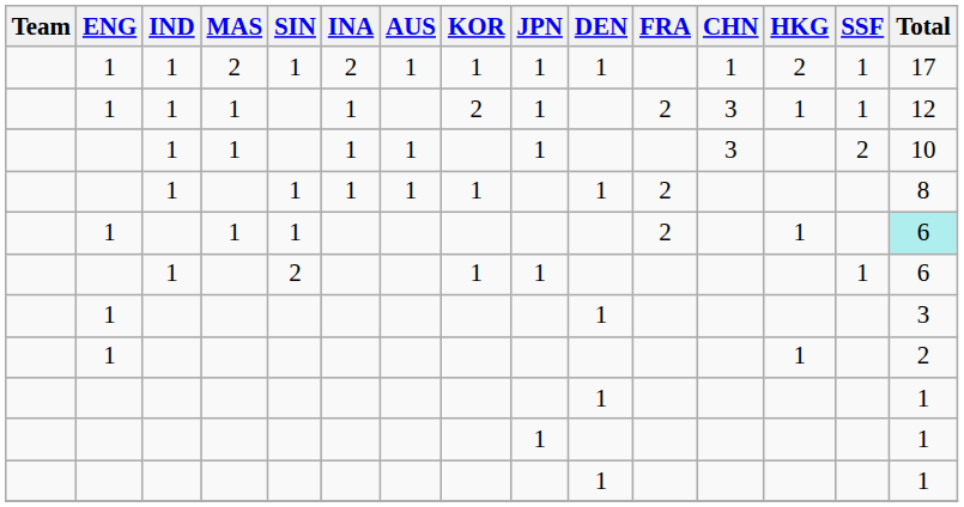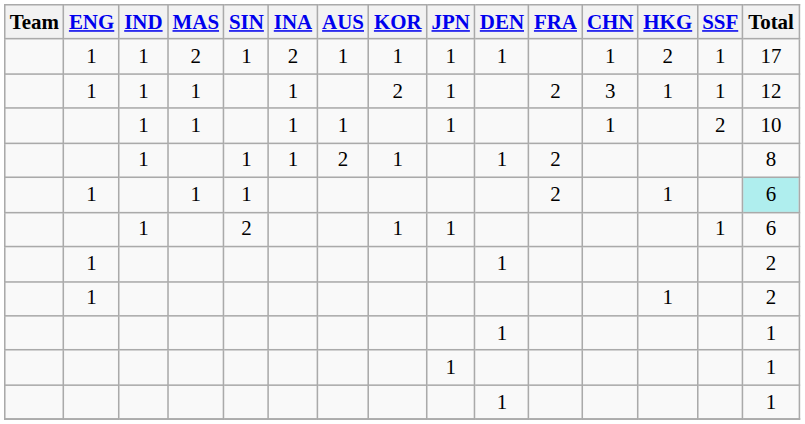row 4 | CHN: 3 -> 1
row 5 | AUS: 1 -> 2
row 8 | Total: 3 -> 2
